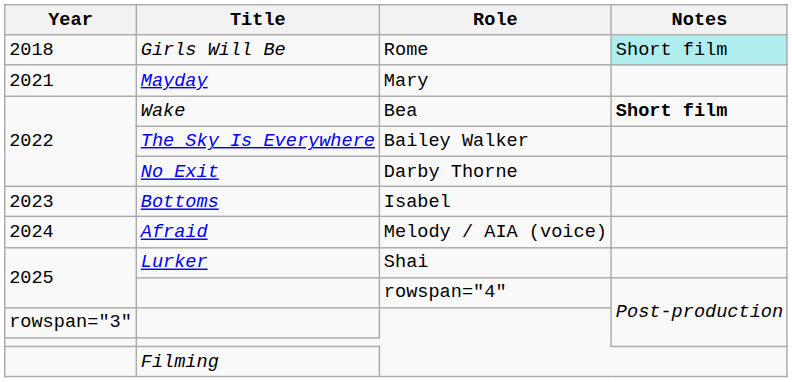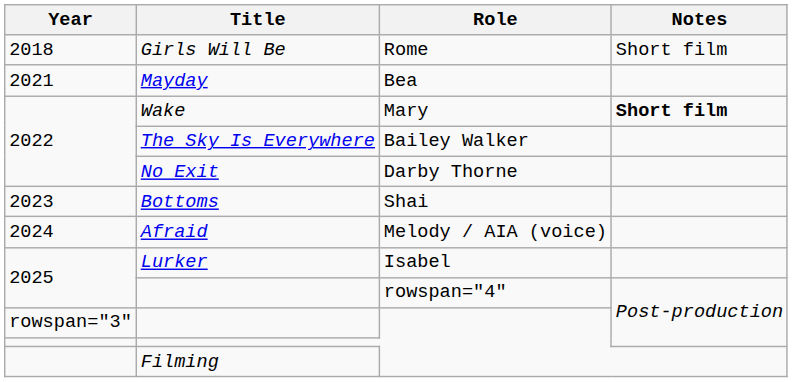Girls Will Be | Notes: paleturquoise background -> no background
Mayday | Role: Mary -> Bea
Wake | Role: Bea -> Mary
Bottoms | Role: Isabel -> Shai
Lurker | Role: Shai -> Isabel
